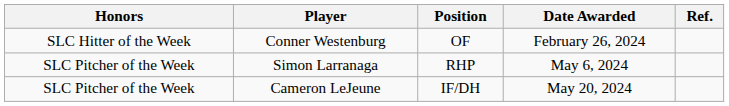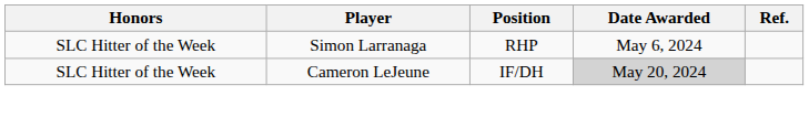- row: SLC Hitter of the Week | Conner Westenburg | OF | February 26, 2024
Simon Larranaga | Honors: SLC Pitcher of the Week -> SLC Hitter of the Week
Cameron LeJeune | Honors: SLC Pitcher of the Week -> SLC Hitter of the Week
Cameron LeJeune | Date Awarded: no background -> lightgrey background
